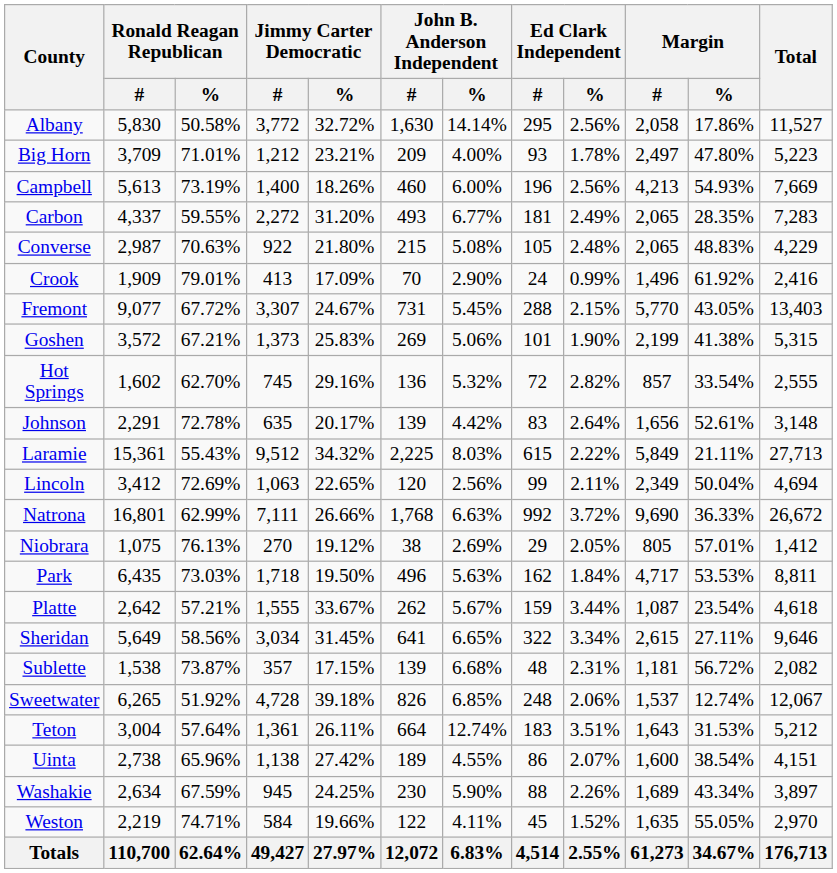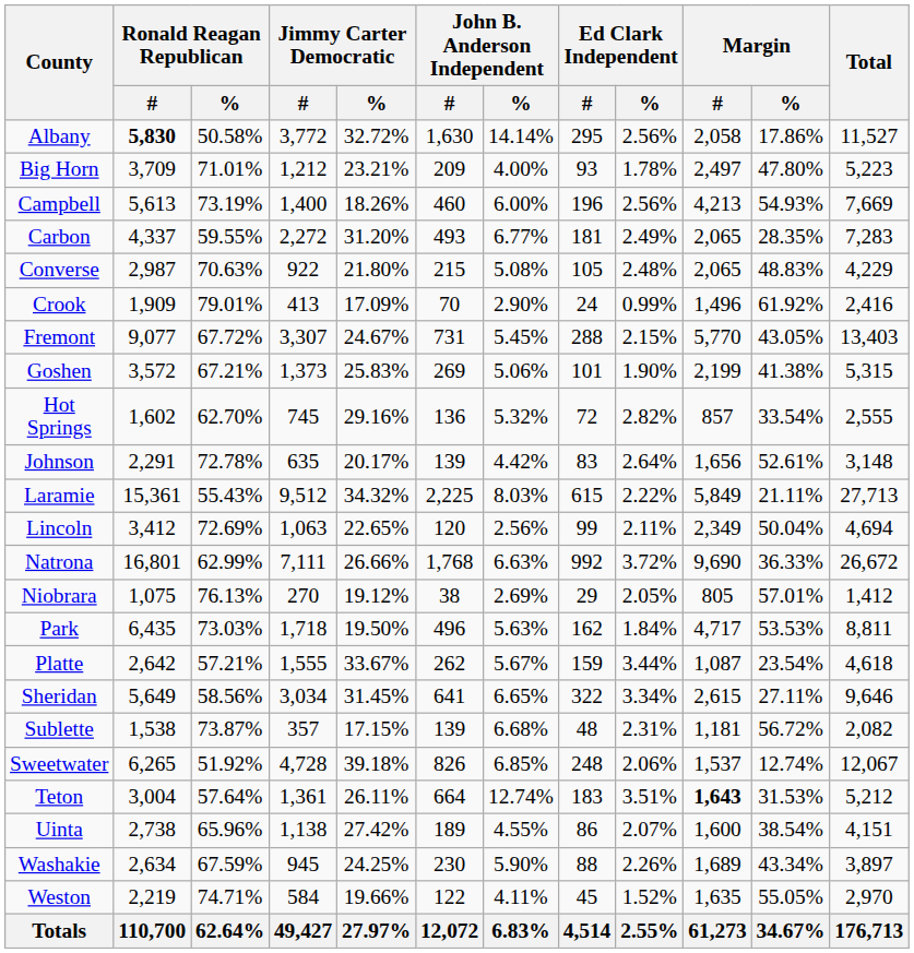Albany | Ronald Reagan Republican / #: normal -> bold
Teton | Margin / #: normal -> bold
